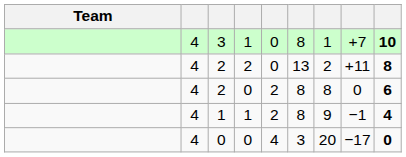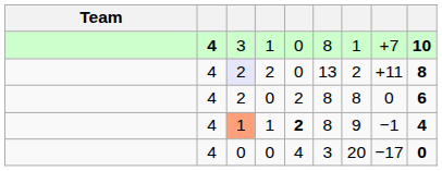row 2 | column 2: normal -> bold
row 3 | column 3: no background -> lavender background
row 5 | column 3: no background -> lightsalmon background
row 5 | column 5: normal -> bold
